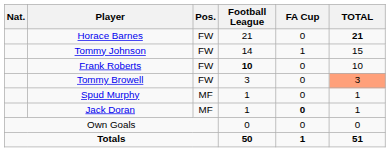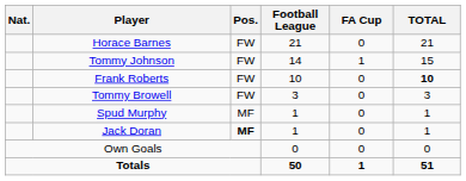Horace Barnes | TOTAL: bold -> normal
Frank Roberts | Football League: bold -> normal
Frank Roberts | TOTAL: normal -> bold
Tommy Browell | TOTAL: lightsalmon background -> no background
Jack Doran | Pos.: normal -> bold
Jack Doran | FA Cup: bold -> normal
